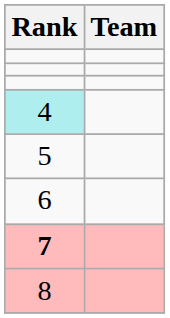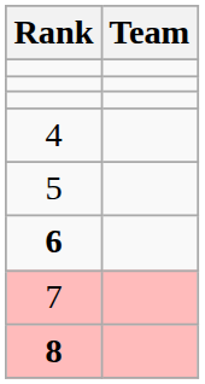row 5 | Rank: paleturquoise background -> no background
row 7 | Rank: normal -> bold
row 8 | Rank: bold -> normal
row 9 | Rank: normal -> bold
